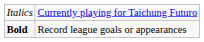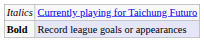Bold | column 2: no background -> lavender background
